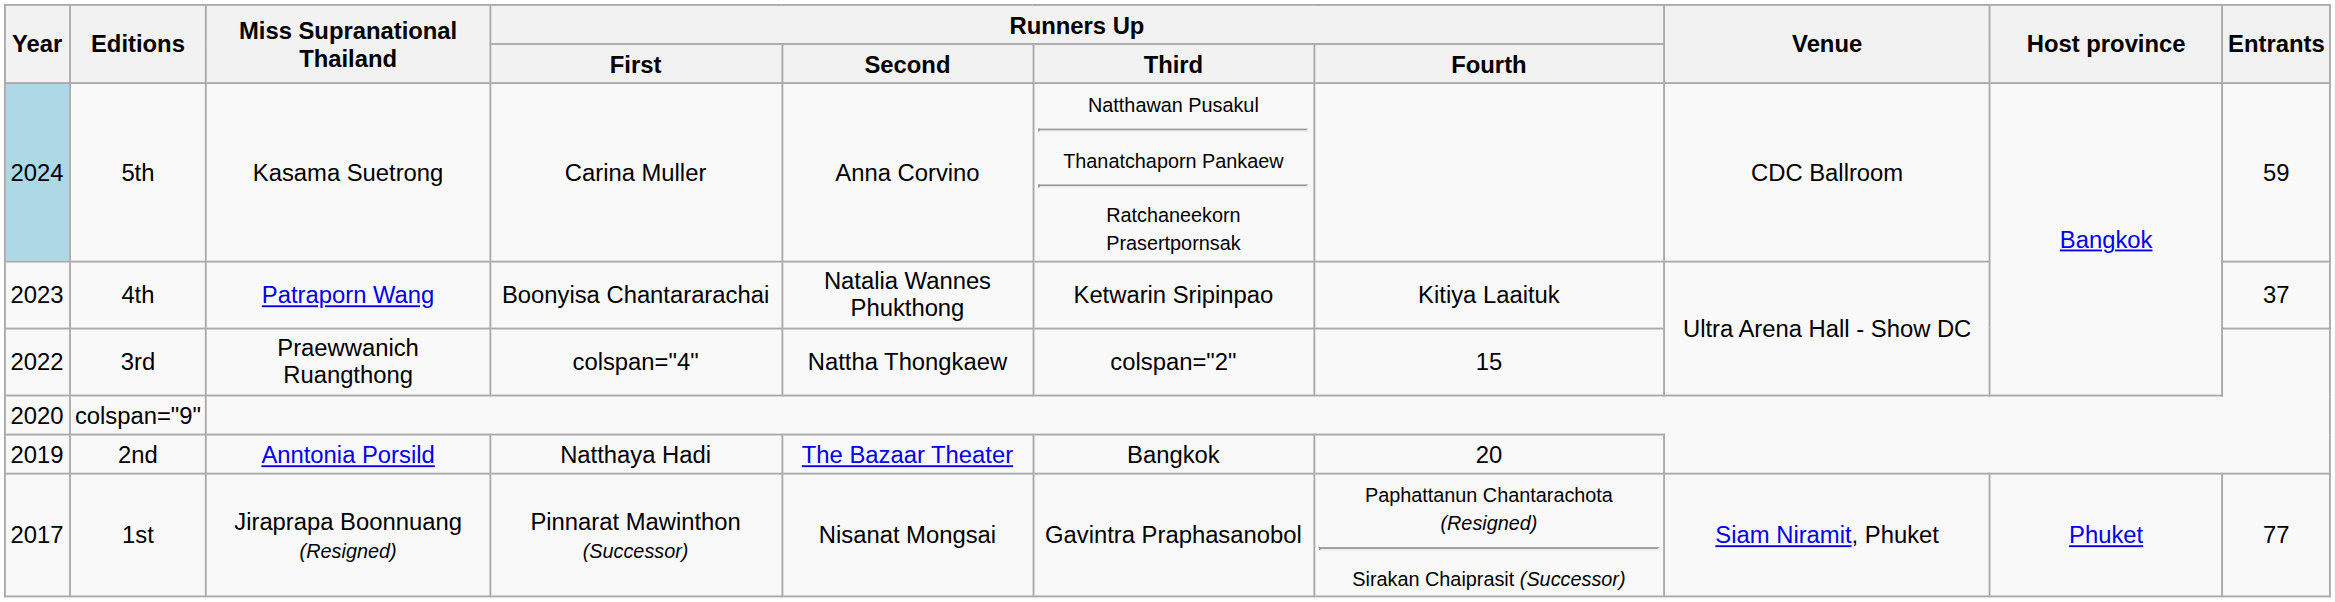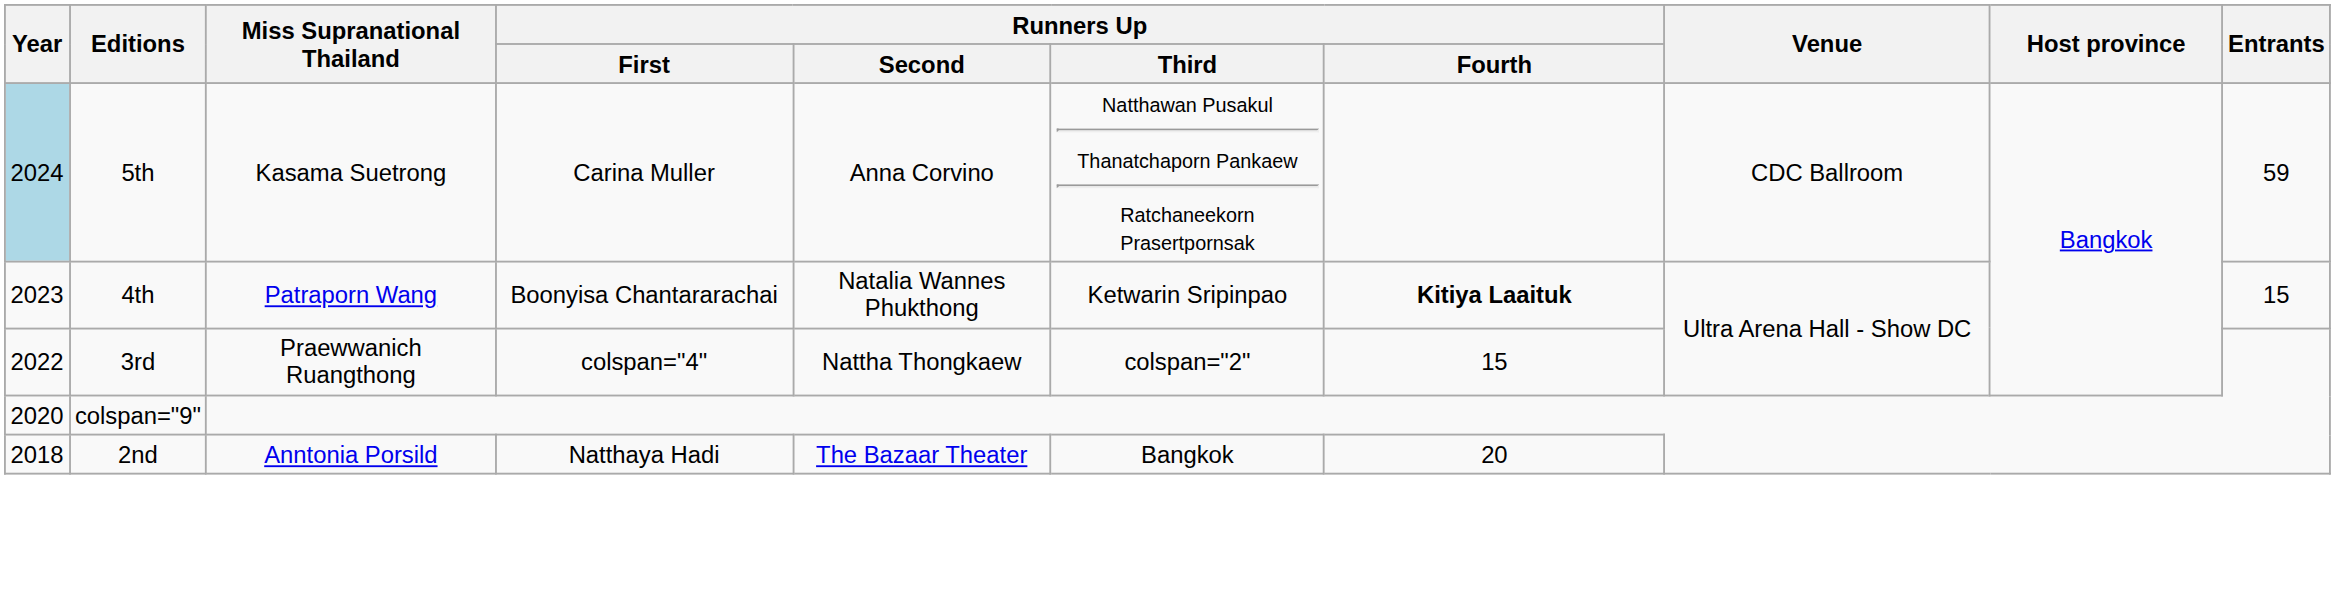4th | Runners Up / Fourth: normal -> bold
4th | Entrants: 37 -> 15
2nd | Year: 2019 -> 2018
- row: 2017 | 1st | Jiraprapa Boonnuang (Resigned) | Pinnarat Mawinthon (Successor) | Nisanat Mongsai | Gavintra Praphasanobol | Paphattanun Chantarachota (Resigned) Sirakan Chaiprasit (Successor) | Siam Niramit, Phuket | Phuket | 77
